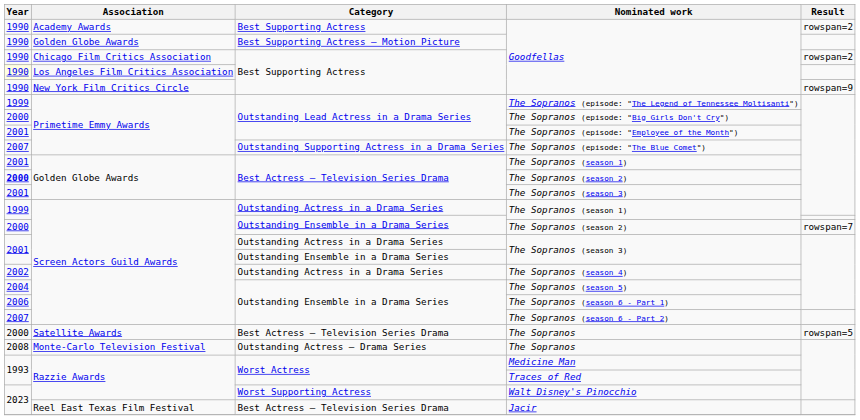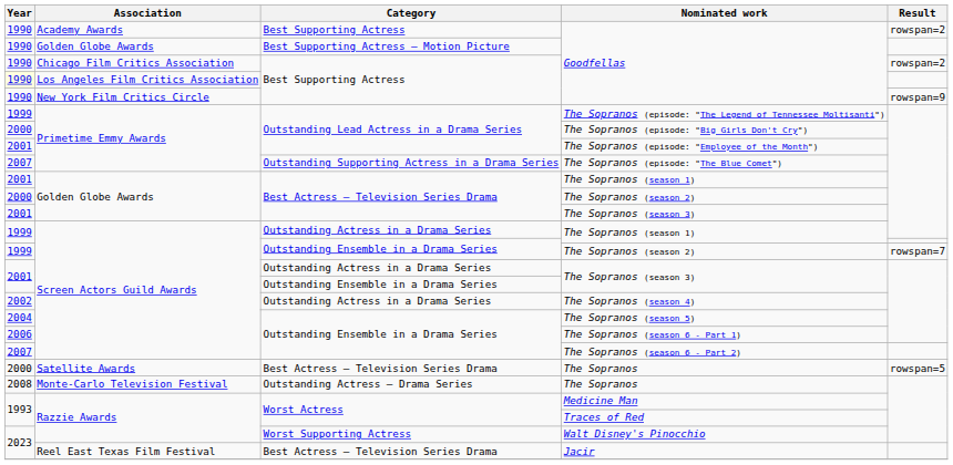Golden Globe Awards / The Sopranos (season 2) | Year: bold -> normal
Screen Actors Guild Awards / The Sopranos (season 2) | Year: 2000 -> 1999
